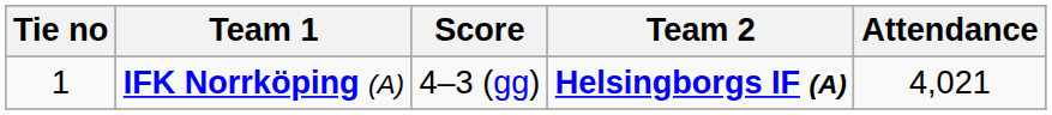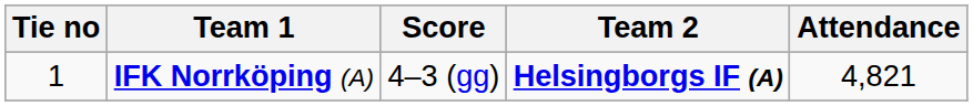IFK Norrköping (A) | Attendance: 4,021 -> 4,821
